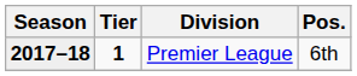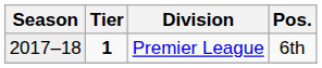Premier League | Season: bold -> normal
